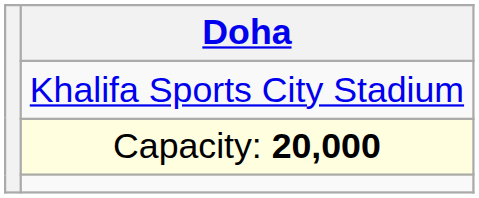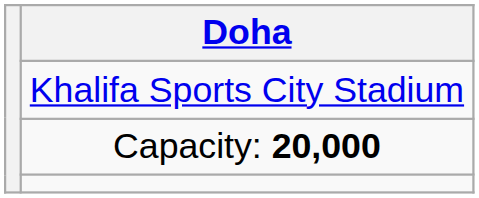Capacity: 20,000 | Doha: lightyellow background -> no background
